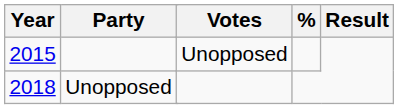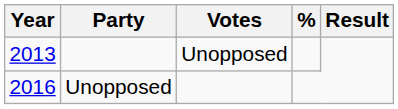row 2 | Year: 2015 -> 2013
row 3 | Year: 2018 -> 2016
